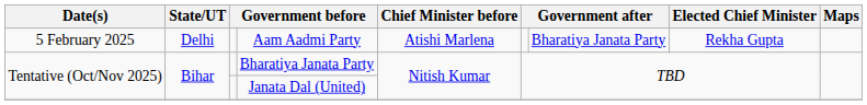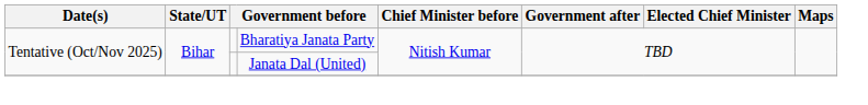- row: 5 February 2025 | Delhi | Aam Aadmi Party | Atishi Marlena | Bharatiya Janata Party | Rekha Gupta
